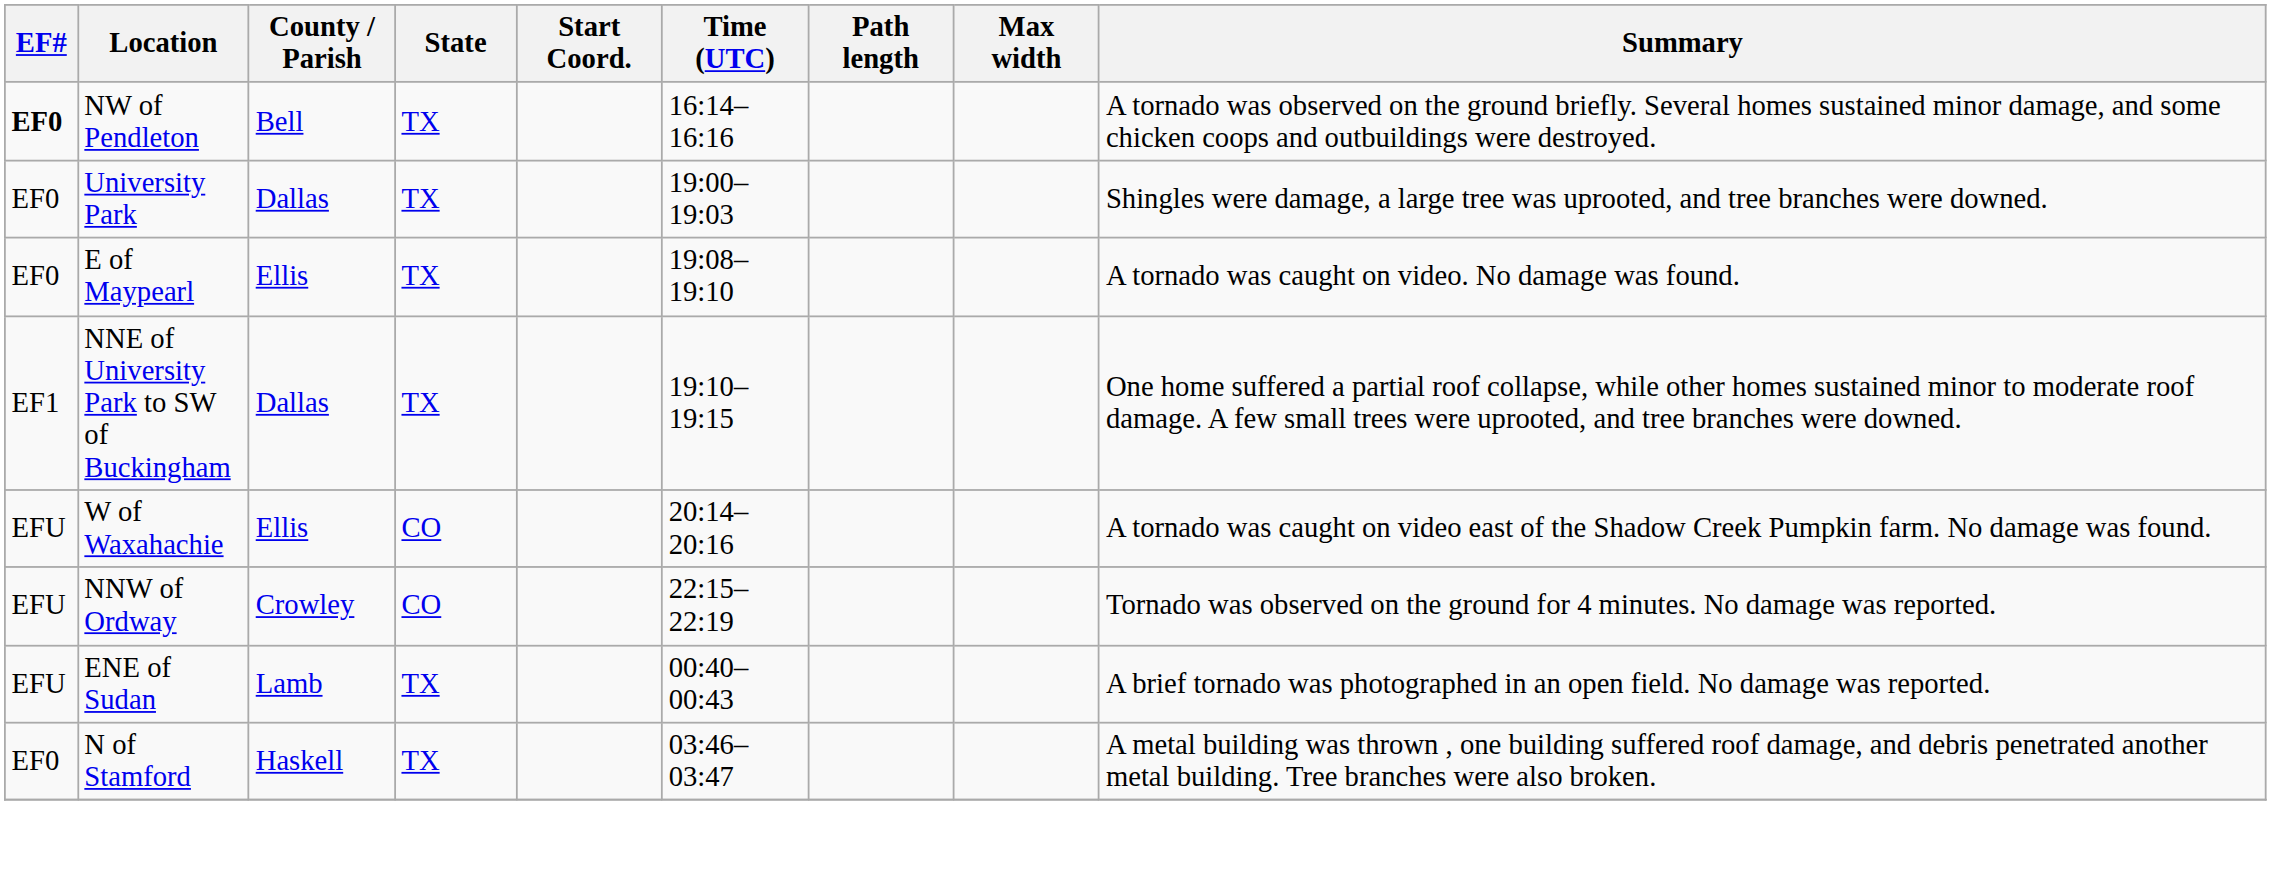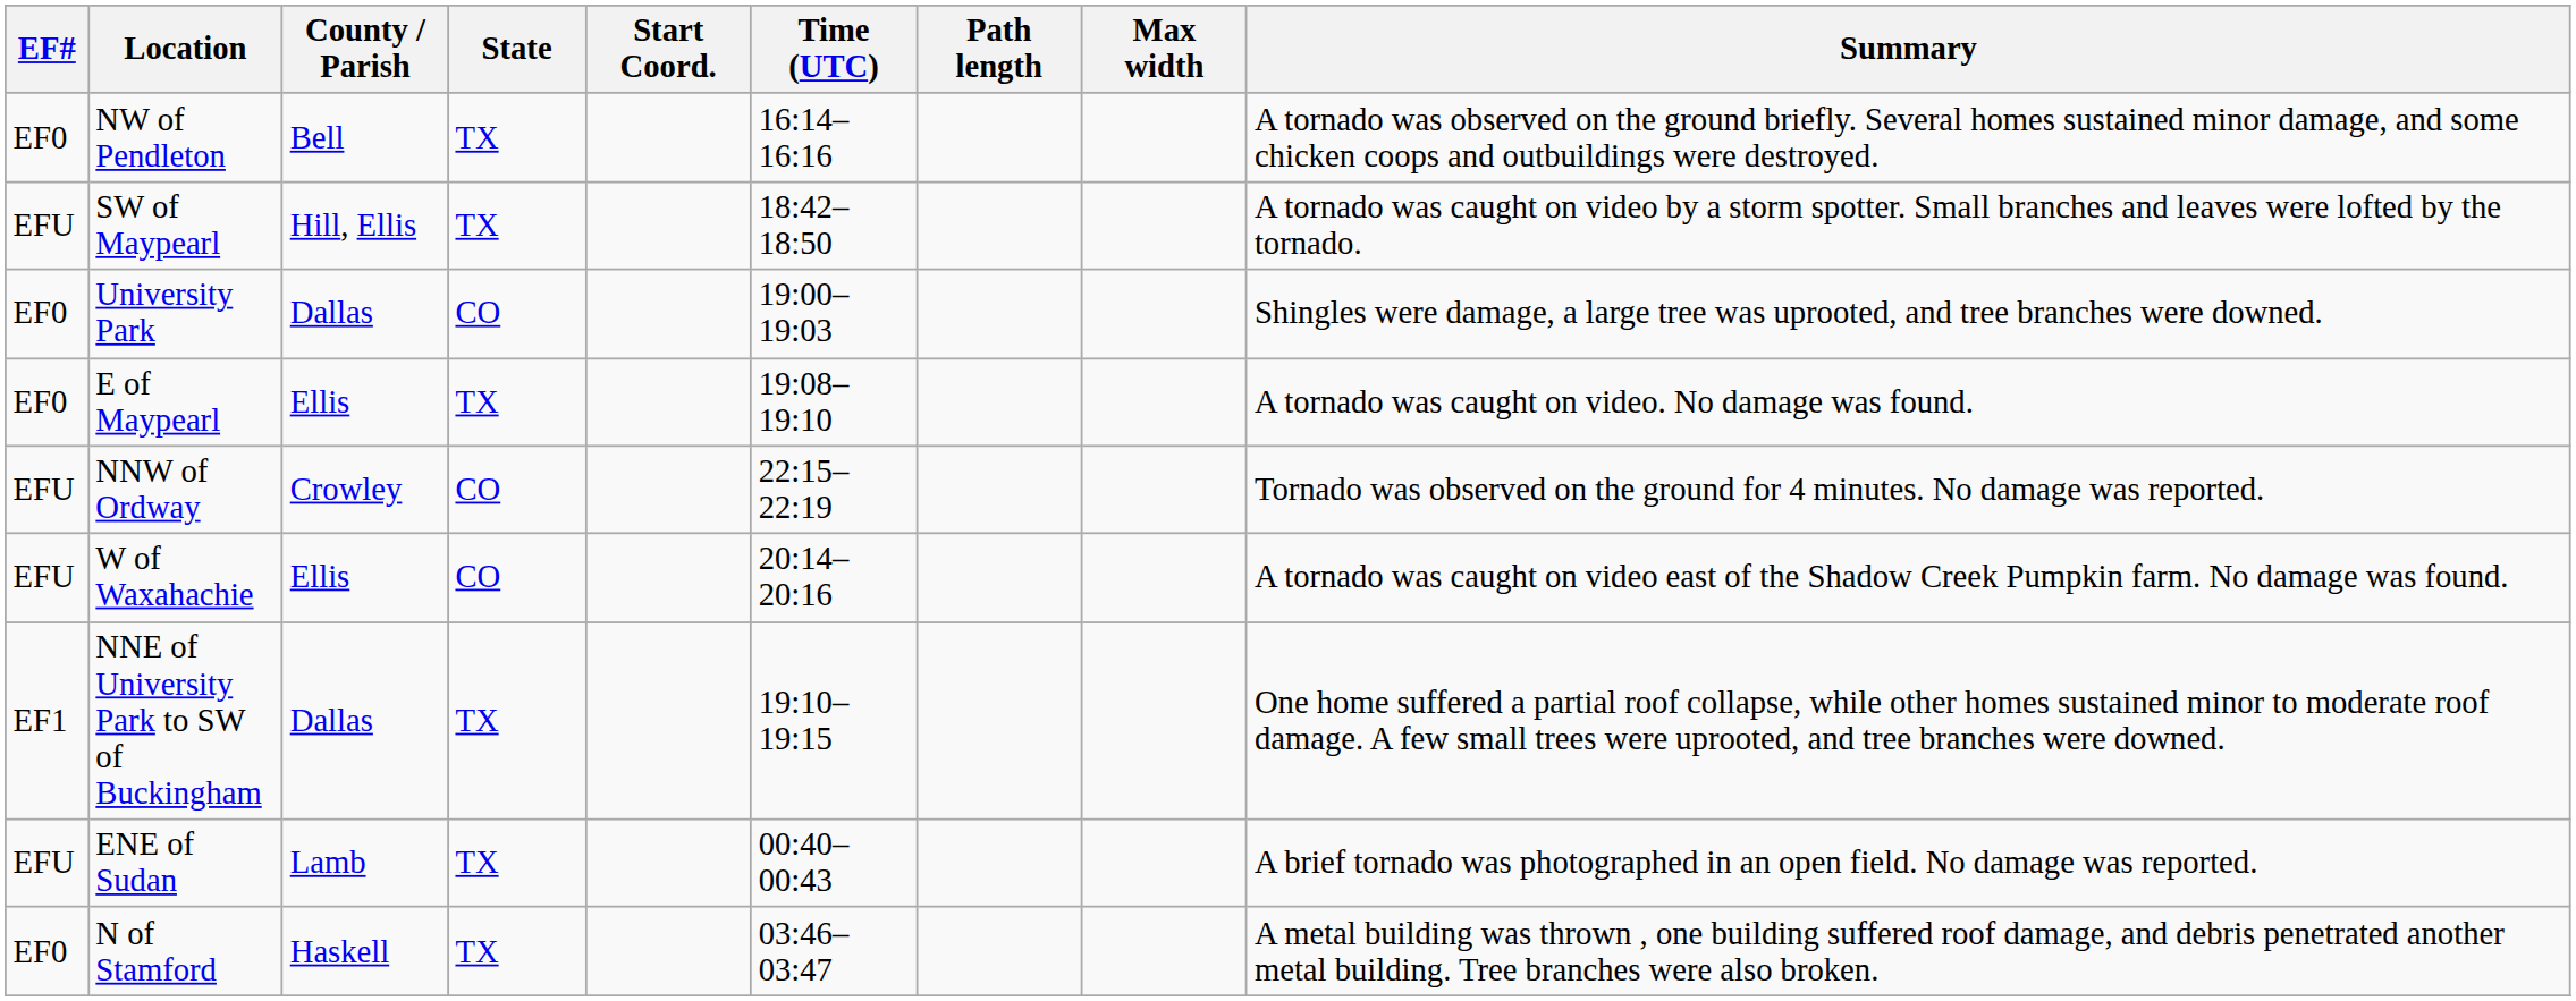NW of Pendleton | EF#: bold -> normal
+ row: EFU | SW of Maypearl | Hill, Ellis | TX | 18:42–18:50 | A tornado was caught on video by a storm spotter. Small branches and leaves were lofted by the tornado.
University Park | State: TX -> CO
rows swapped: NNE of University Park to SW of Buckingham <-> NNW of Ordway
